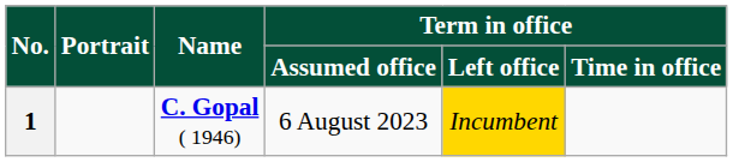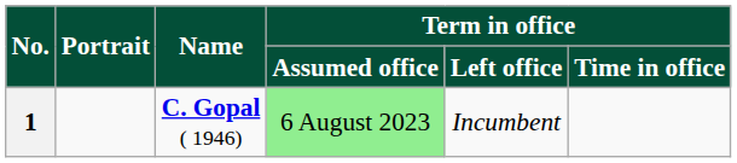1 | Term in office / Assumed office: no background -> lightgreen background
1 | Term in office / Left office: gold background -> no background
